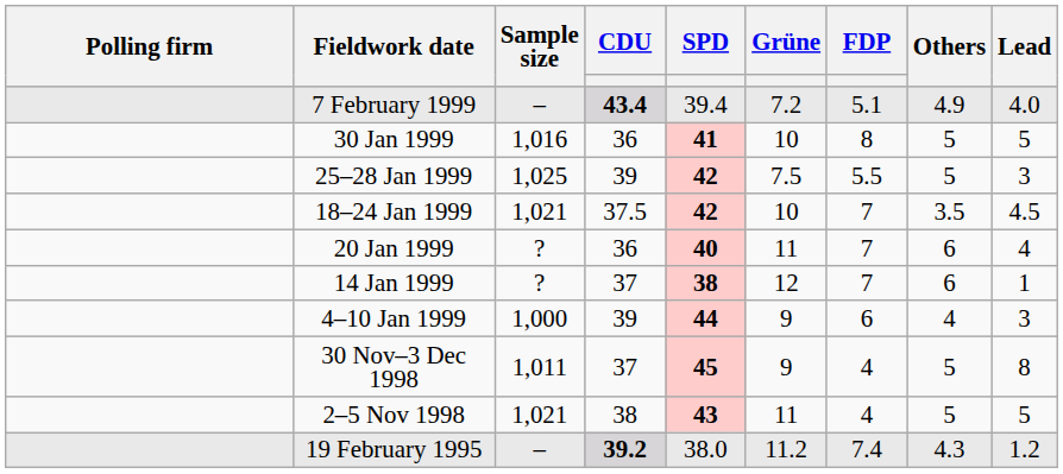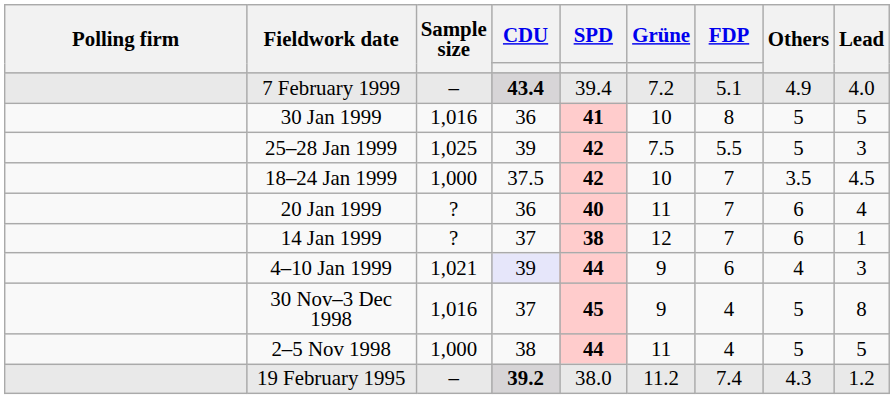18–24 Jan 1999 | Sample size: 1,021 -> 1,000
4–10 Jan 1999 | Sample size: 1,000 -> 1,021
4–10 Jan 1999 | CDU: no background -> lavender background
30 Nov–3 Dec 1998 | Sample size: 1,011 -> 1,016
2–5 Nov 1998 | Sample size: 1,021 -> 1,000
2–5 Nov 1998 | SPD: 43 -> 44
